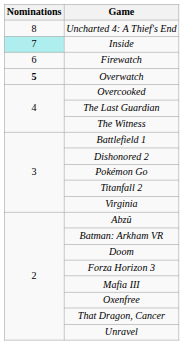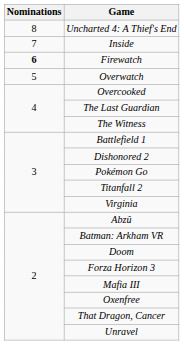Inside | Nominations: paleturquoise background -> no background
Firewatch | Nominations: normal -> bold
Overwatch | Nominations: bold -> normal
